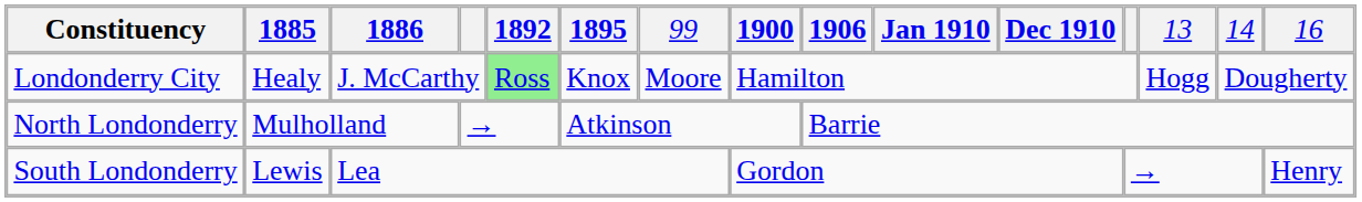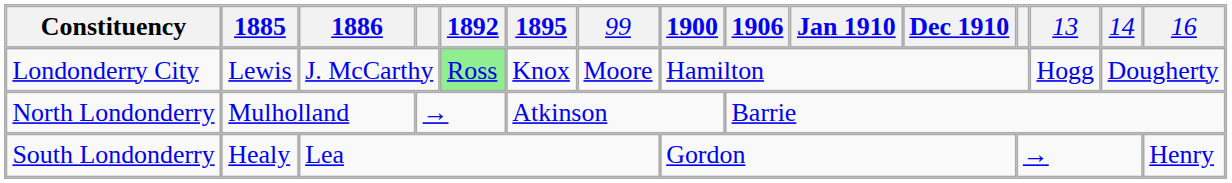Londonderry City | 1885: Healy -> Lewis
South Londonderry | 1885: Lewis -> Healy
